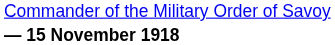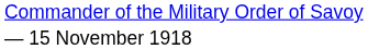— 15 November 1918 | column 1: bold -> normal
